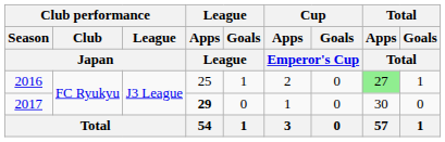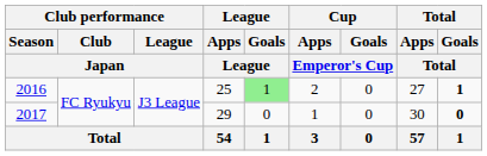2016 | League / Goals / League: no background -> lightgreen background
2016 | Total / Apps / Total: lightgreen background -> no background
2016 | Total / Goals / Total: normal -> bold
2017 | League / Apps / League: bold -> normal
2017 | Total / Goals / Total: normal -> bold
